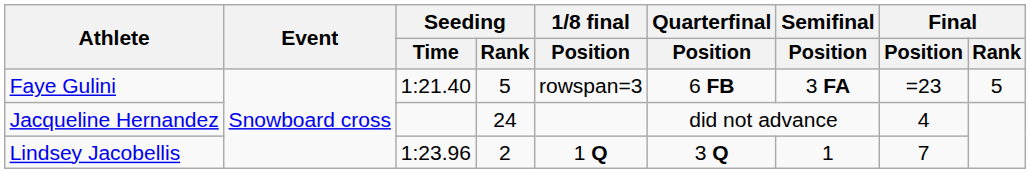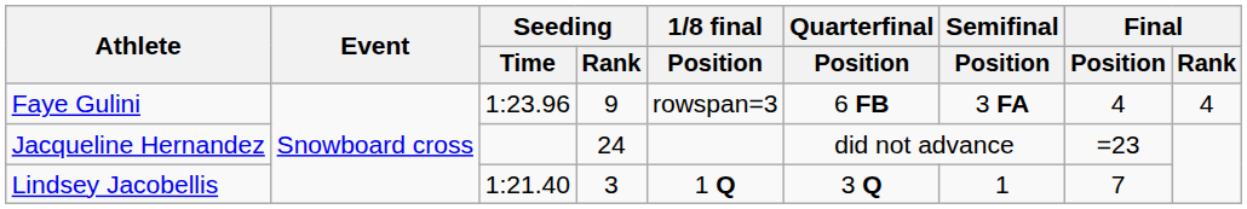Faye Gulini | Seeding / Time: 1:21.40 -> 1:23.96
Faye Gulini | Seeding / Rank: 5 -> 9
Faye Gulini | Final / Position: =23 -> 4
Faye Gulini | Final / Rank: 5 -> 4
Jacqueline Hernandez | Final / Position: 4 -> =23
Lindsey Jacobellis | Seeding / Time: 1:23.96 -> 1:21.40
Lindsey Jacobellis | Seeding / Rank: 2 -> 3
